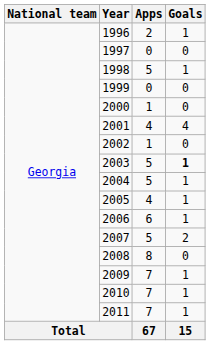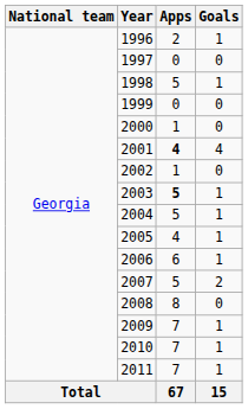2001 | Apps: normal -> bold
2003 | Apps: normal -> bold
2003 | Goals: bold -> normal
